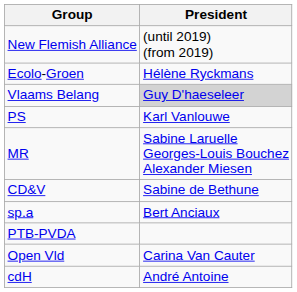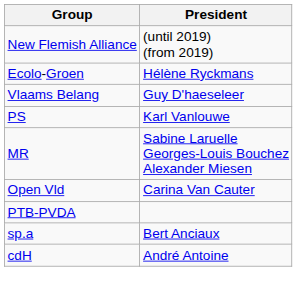Vlaams Belang | President: lightgrey background -> no background
- row: CD&V | Sabine de Bethune
rows swapped: Open Vld <-> sp.a
